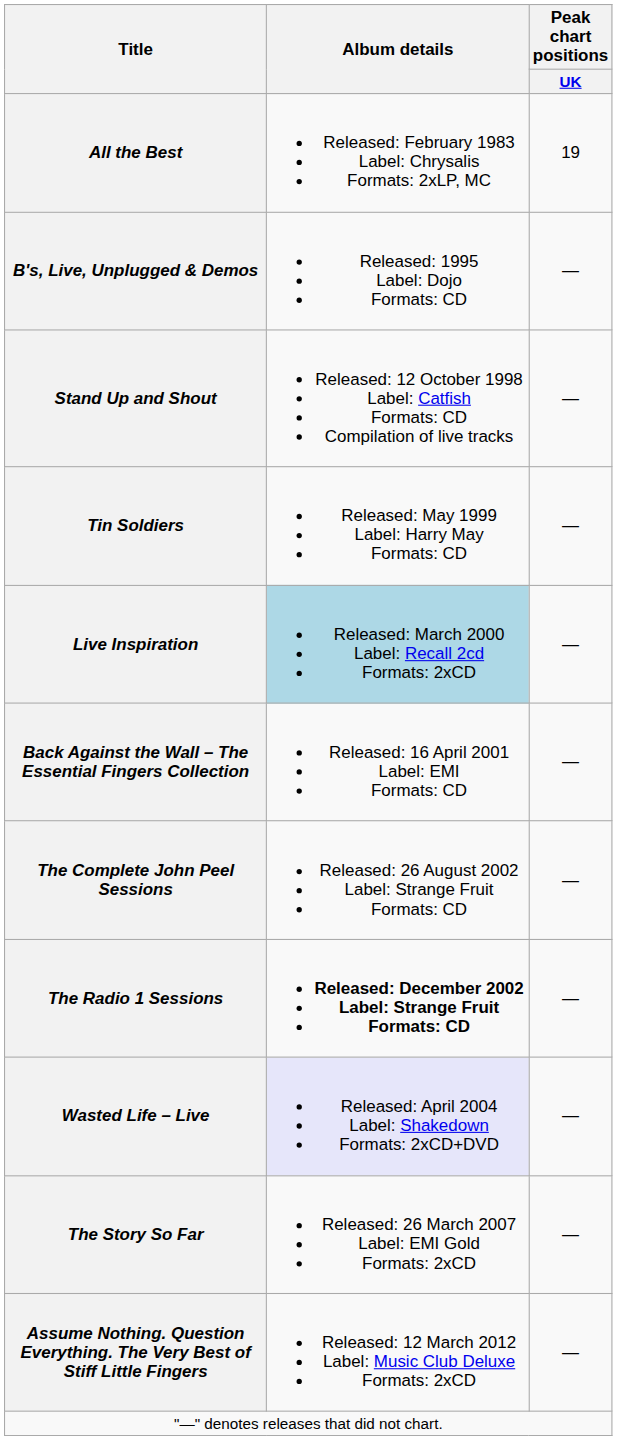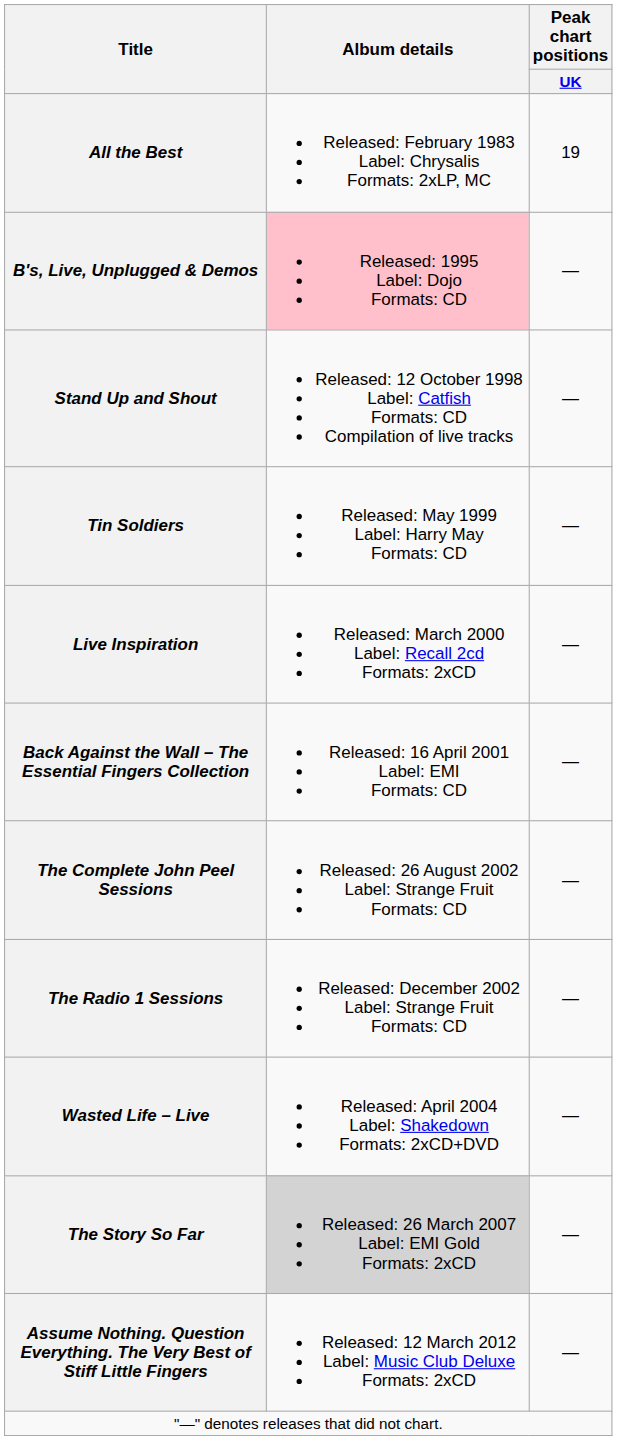B's, Live, Unplugged & Demos | Album details: no background -> pink background
Live Inspiration | Album details: lightblue background -> no background
The Radio 1 Sessions | Album details: bold -> normal
Wasted Life – Live | Album details: lavender background -> no background
The Story So Far | Album details: no background -> lightgrey background
